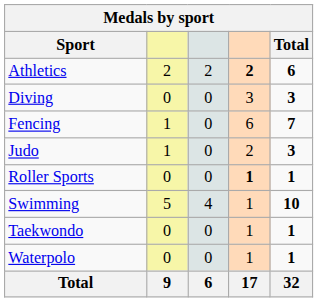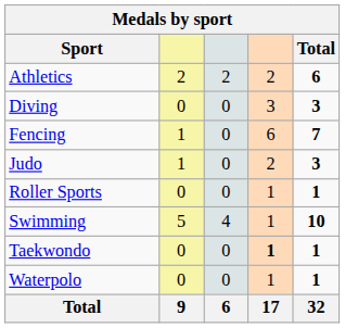Athletics | column 4: bold -> normal
Roller Sports | column 4: bold -> normal
Taekwondo | column 4: normal -> bold
